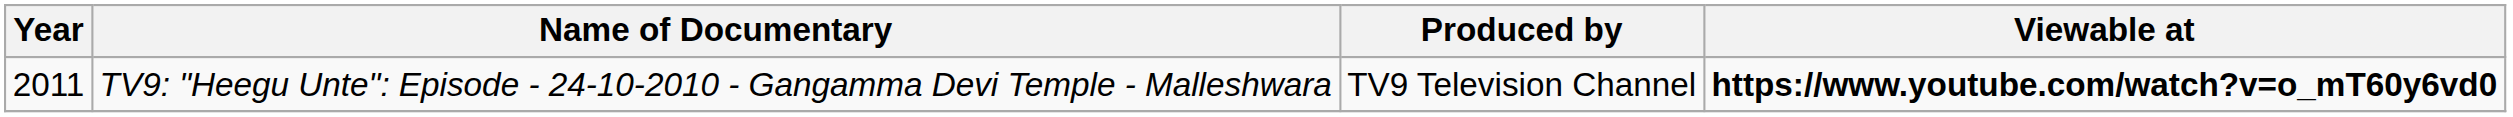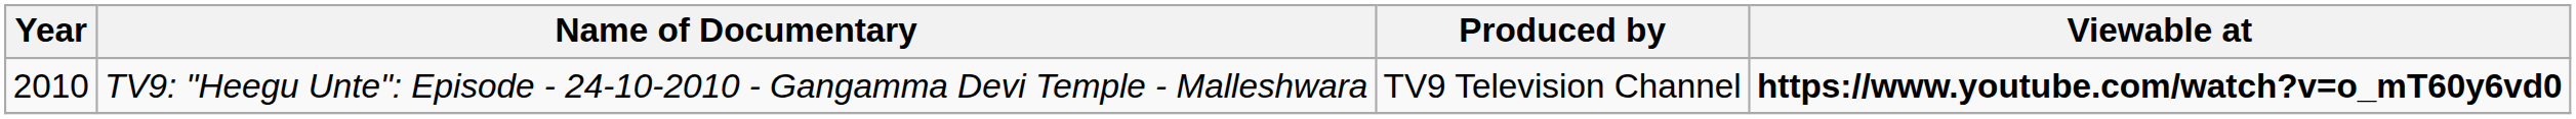row 2 | Year: 2011 -> 2010
